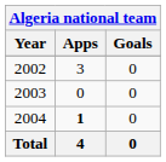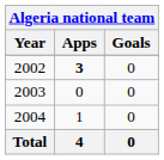2002 | Apps: normal -> bold
2004 | Apps: bold -> normal
